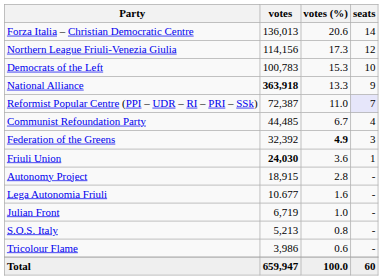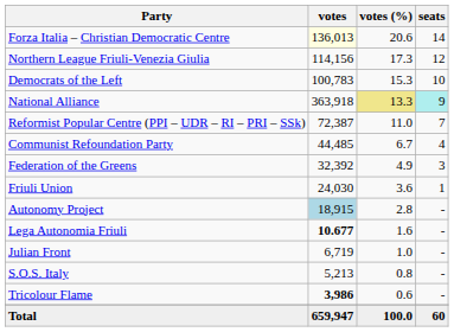Forza Italia – Christian Democratic Centre | votes: no background -> lightyellow background
National Alliance | votes: bold -> normal
National Alliance | votes (%): no background -> khaki background
National Alliance | seats: no background -> paleturquoise background
Reformist Popular Centre (PPI – UDR – RI – PRI – SSk) | seats: lavender background -> no background
Federation of the Greens | votes (%): bold -> normal
Friuli Union | votes: bold -> normal
Autonomy Project | votes: no background -> lightblue background
Lega Autonomia Friuli | votes: normal -> bold
Tricolour Flame | votes: normal -> bold
